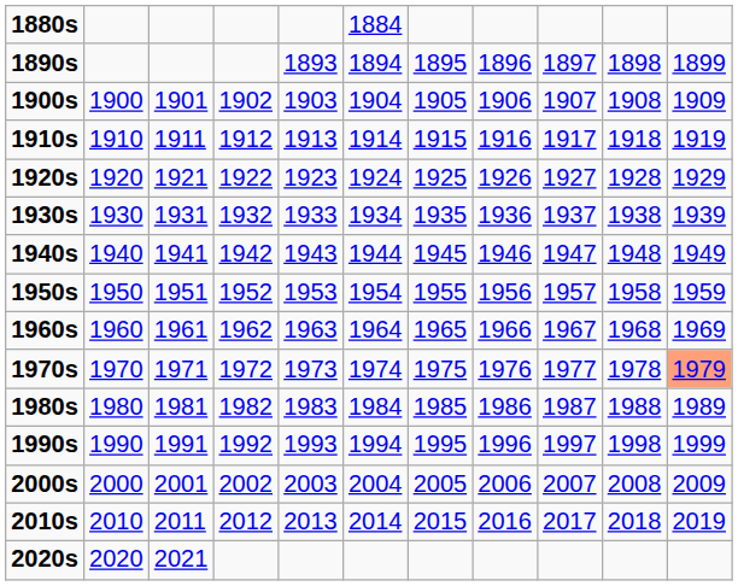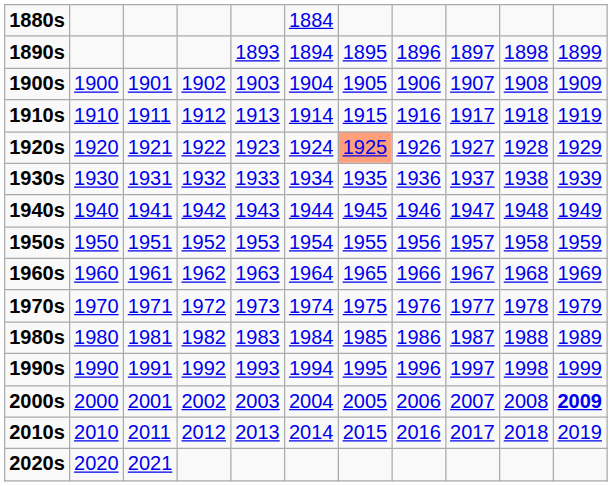1920s | column 7: no background -> lightsalmon background
1970s | column 11: lightsalmon background -> no background
2000s | column 11: normal -> bold
